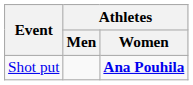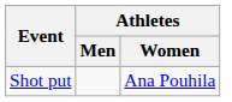Shot put | Athletes / Women: bold -> normal
